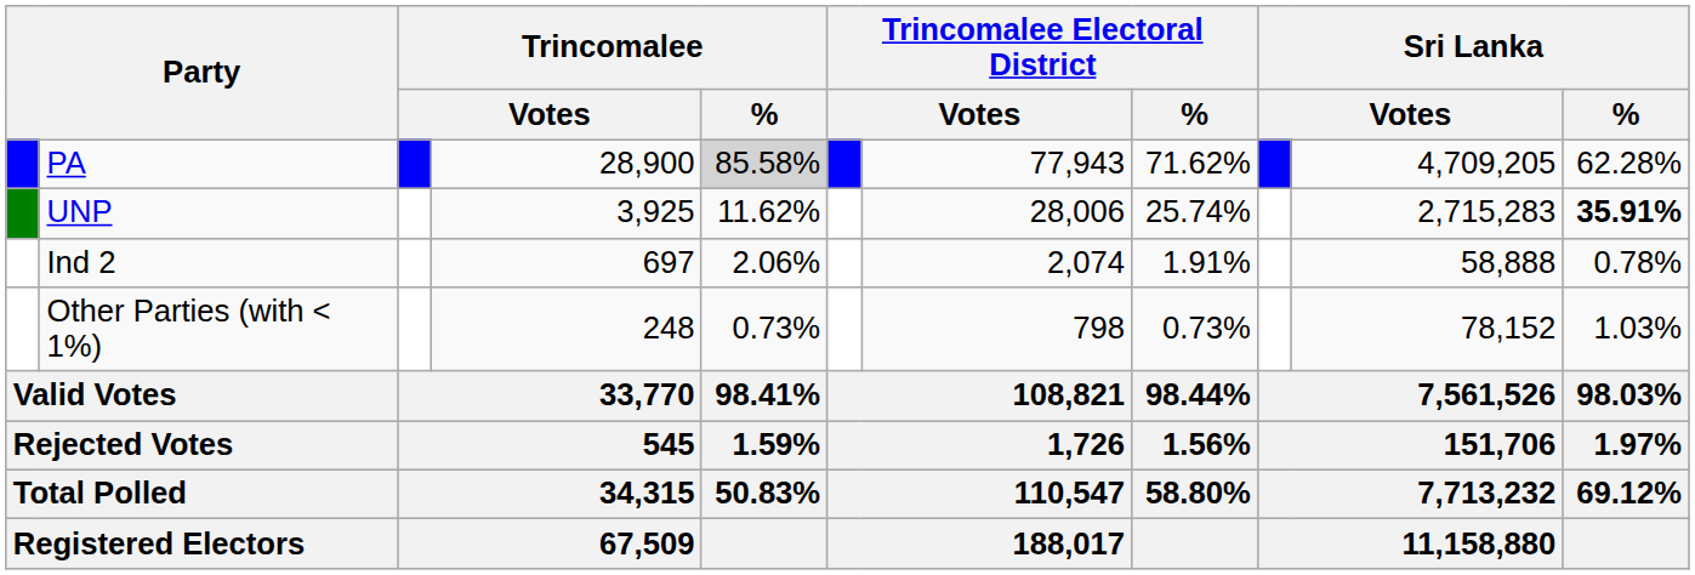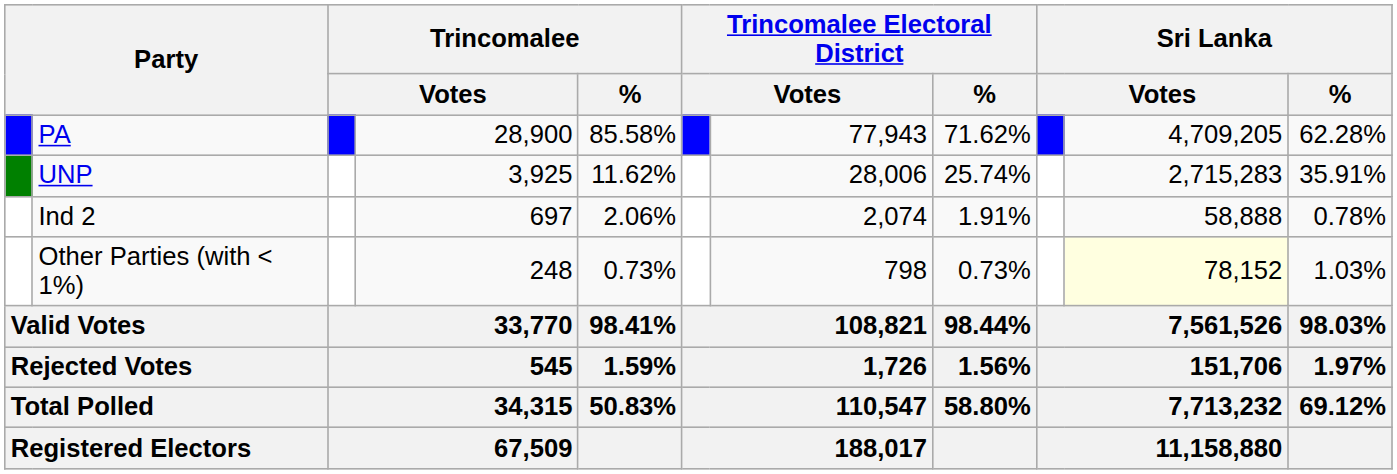PA | Trincomalee / %: lightgrey background -> no background
UNP | Sri Lanka / %: bold -> normal
Other Parties (with < 1%) | column 10: no background -> lightyellow background
